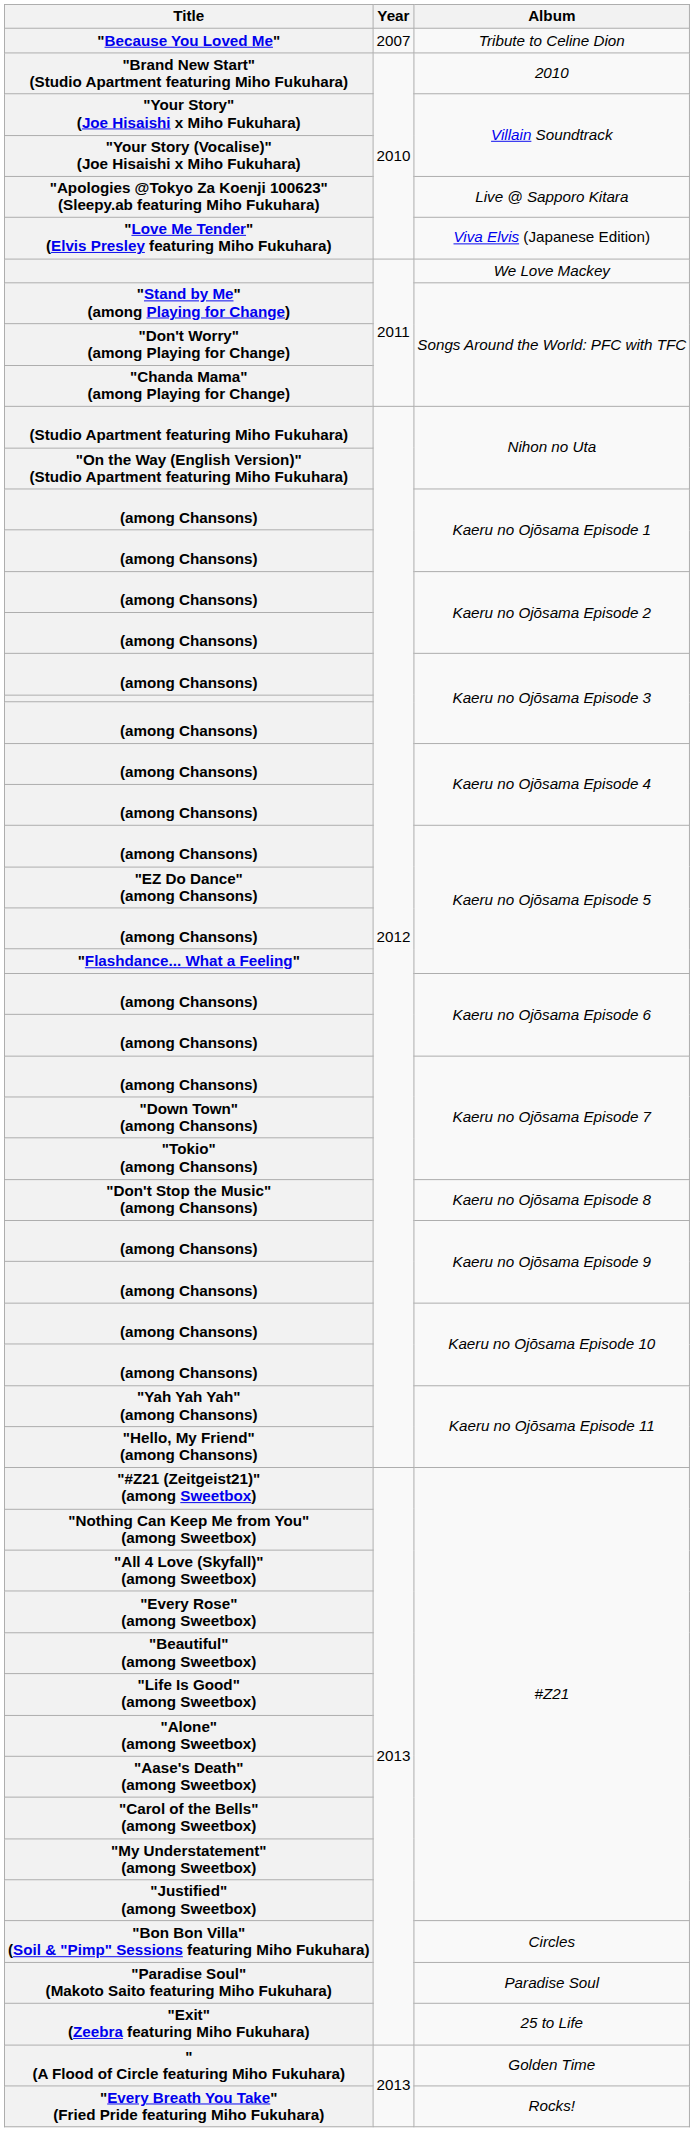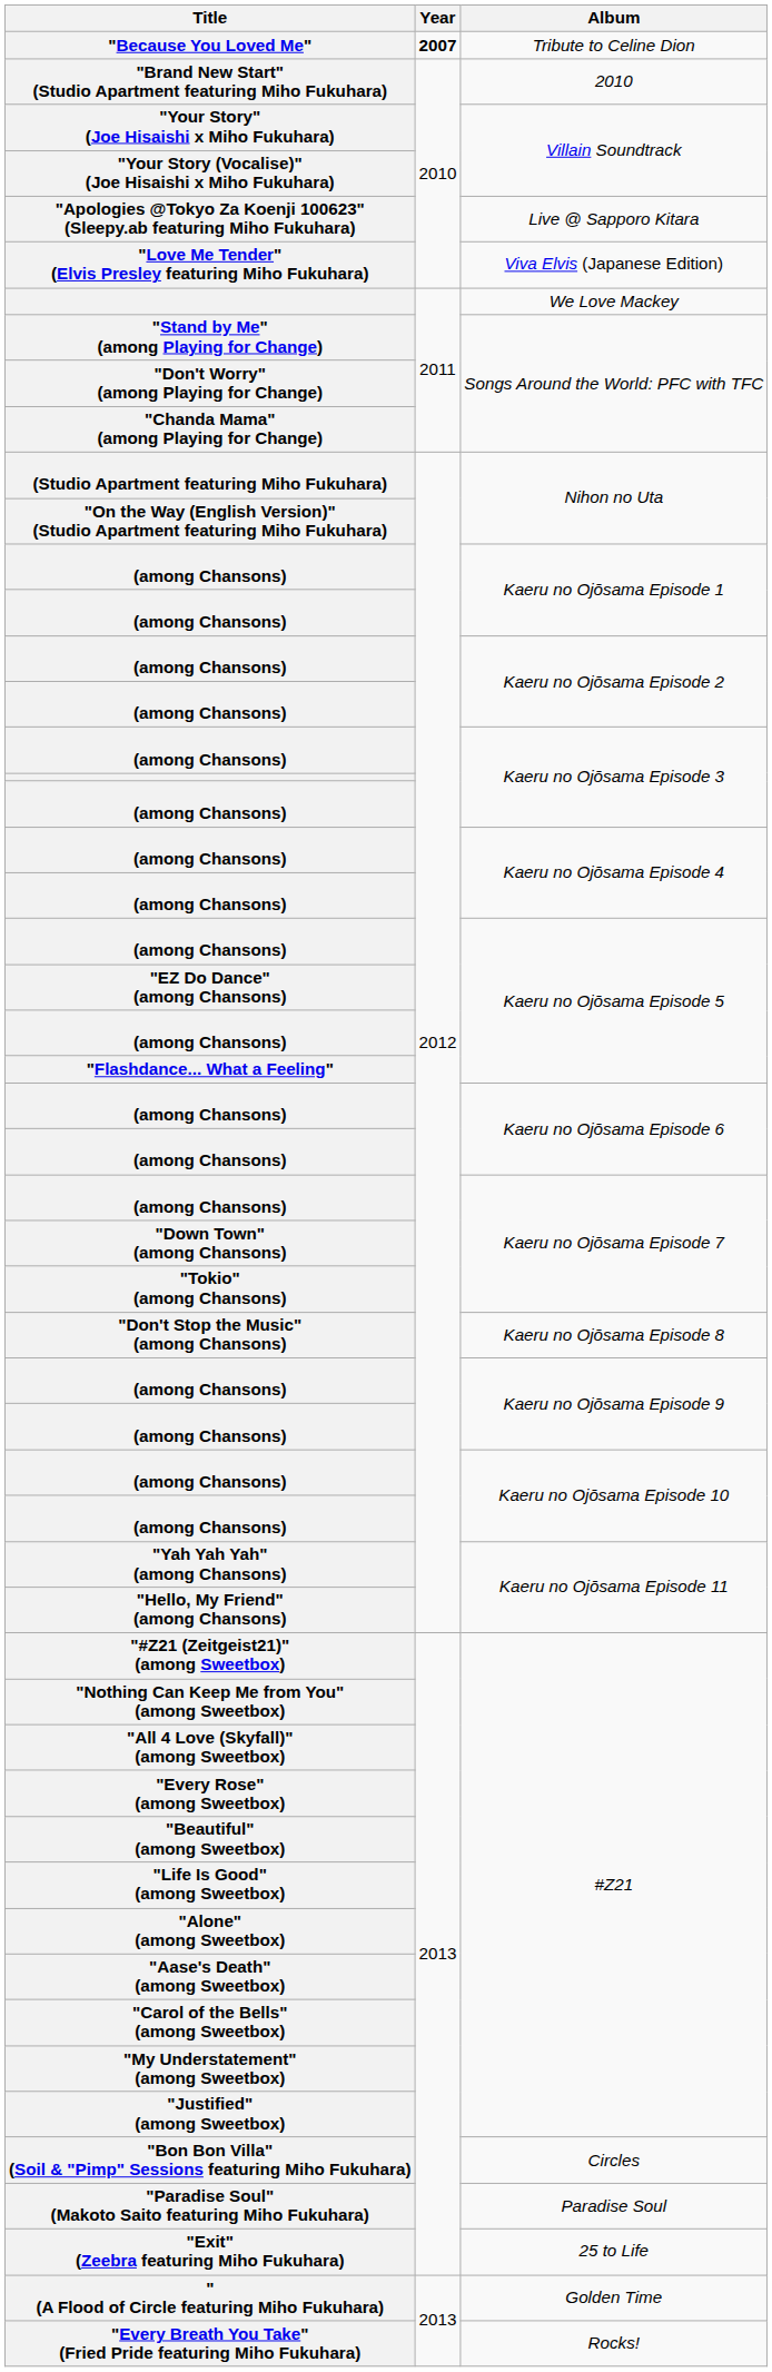Tribute to Celine Dion | Year: normal -> bold
